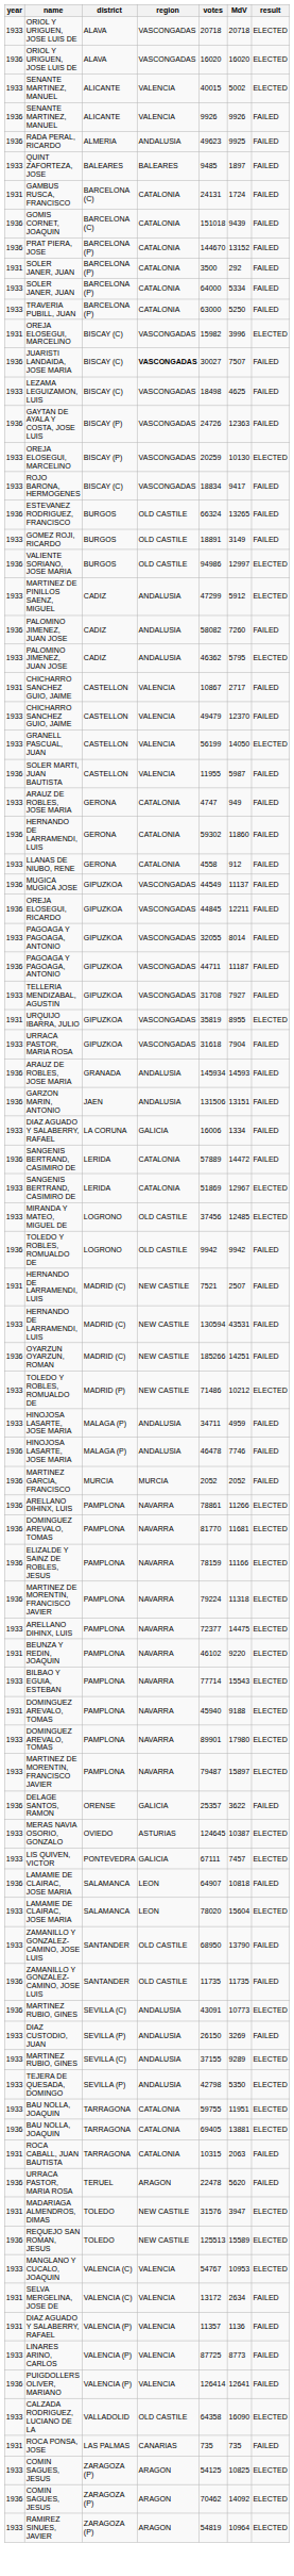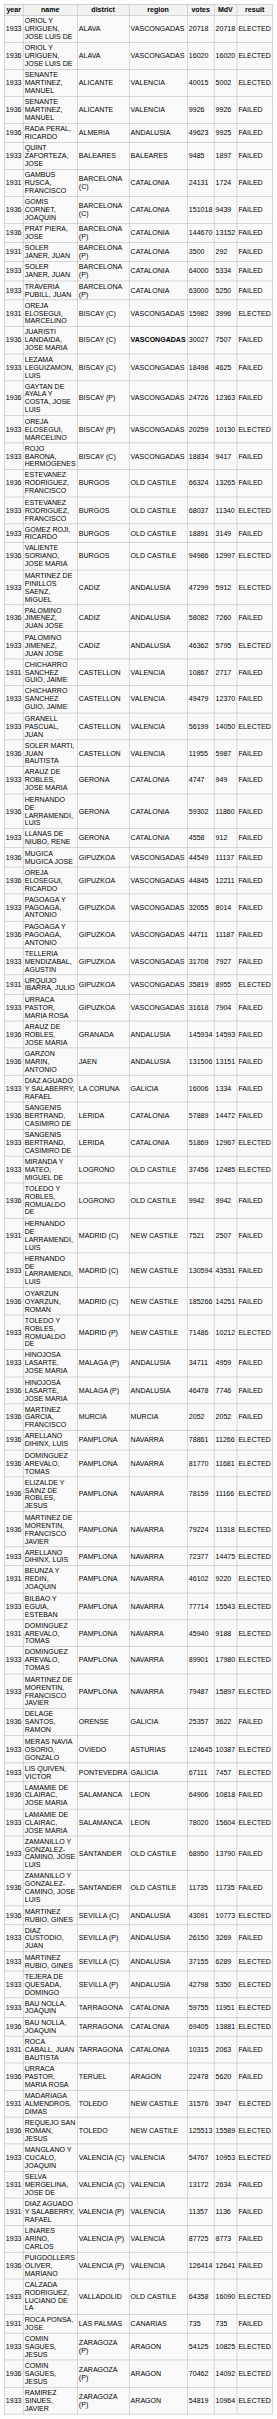+ row: 1933 | ESTEVANEZ RODRIGUEZ, FRANCISCO | BURGOS | OLD CASTILE | 68037 | 11340 | ELECTED
1936 / LAMAMIE DE CLAIRAC, JOSE MARIA | votes: 64907 -> 64906
1933 / MARTINEZ RUBIO, GINES | MdV: 9289 -> 6289
